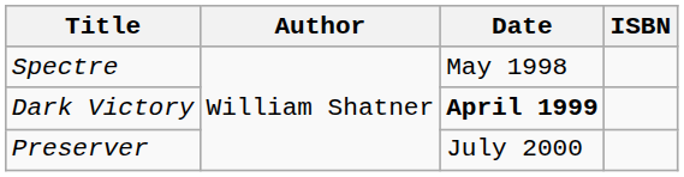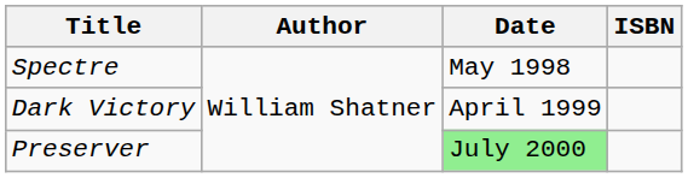Dark Victory | Date: bold -> normal
Preserver | Date: no background -> lightgreen background
